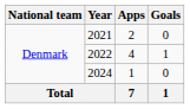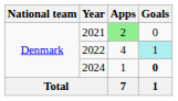2021 | Apps: no background -> lightgreen background
2022 | Goals: no background -> paleturquoise background
2024 | Goals: normal -> bold
